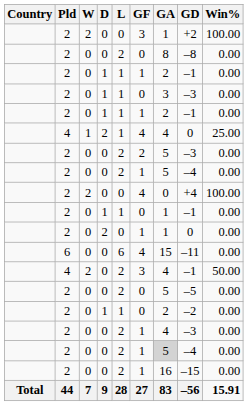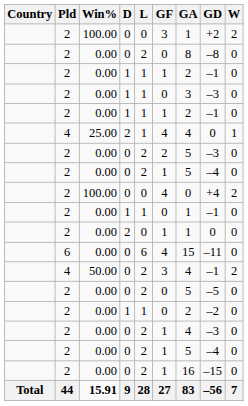columns swapped: W <-> Win%
row 18 | GA: lightgrey background -> no background
